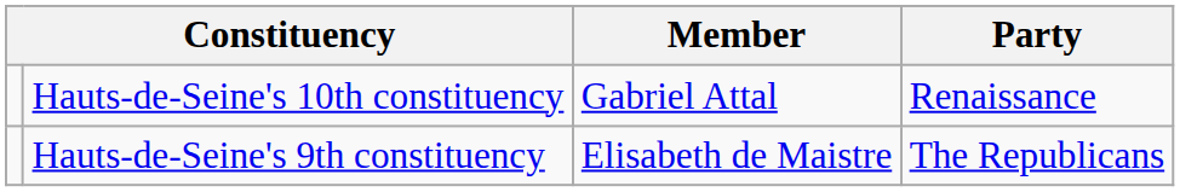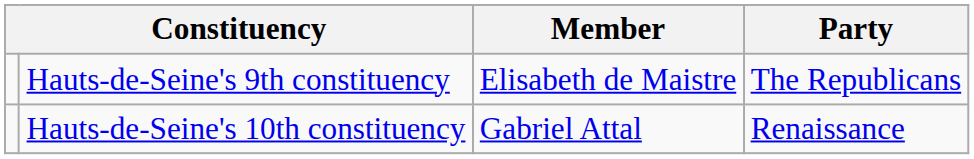rows swapped: Hauts-de-Seine's 9th constituency <-> Hauts-de-Seine's 10th constituency
